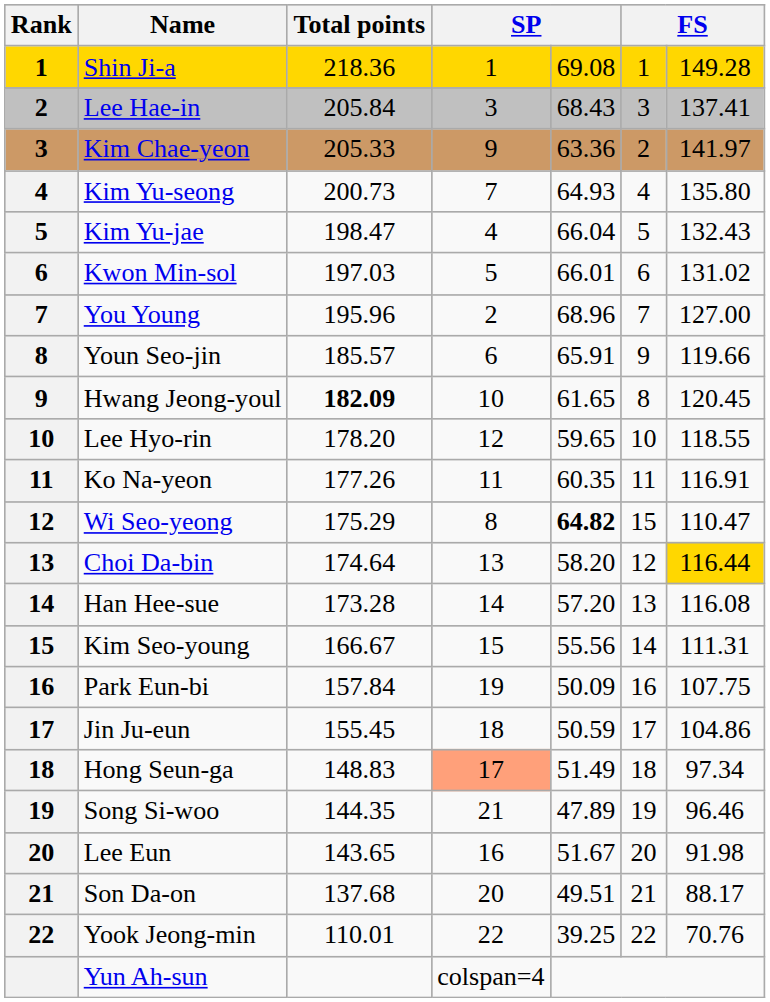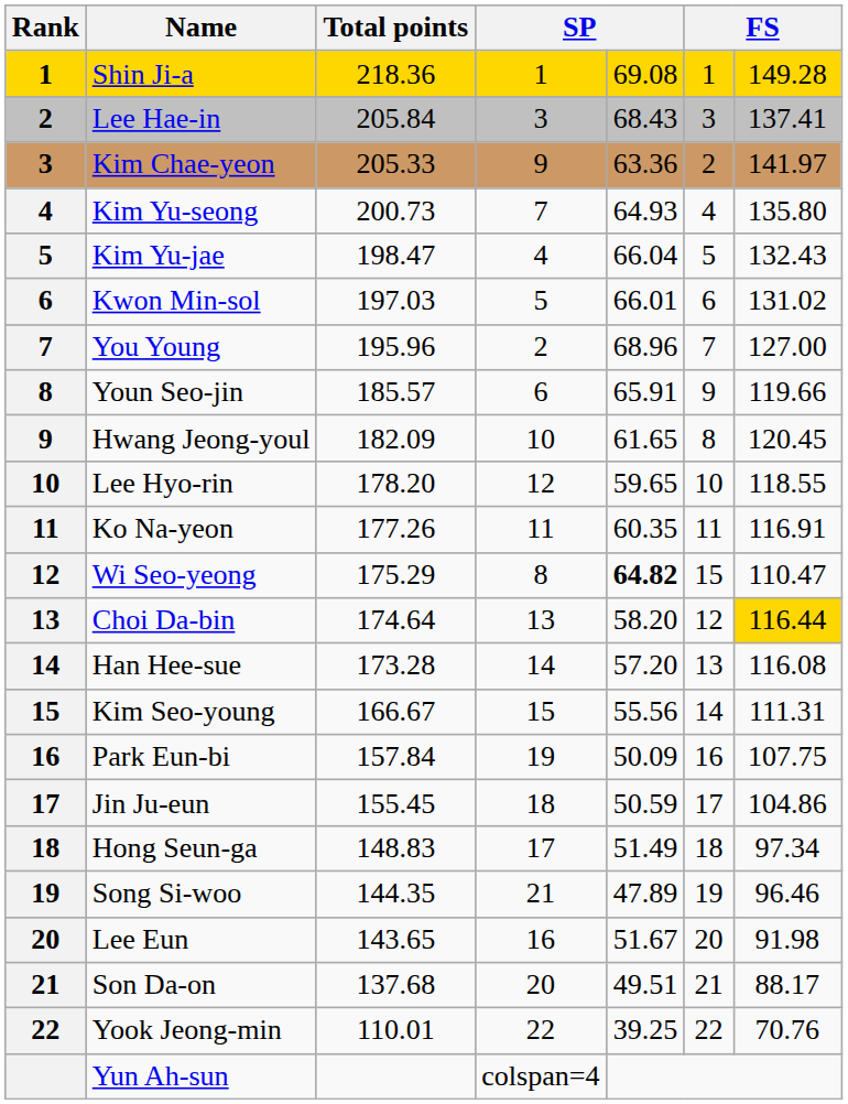Hwang Jeong-youl | Total points: bold -> normal
Hong Seun-ga | column 4: lightsalmon background -> no background
